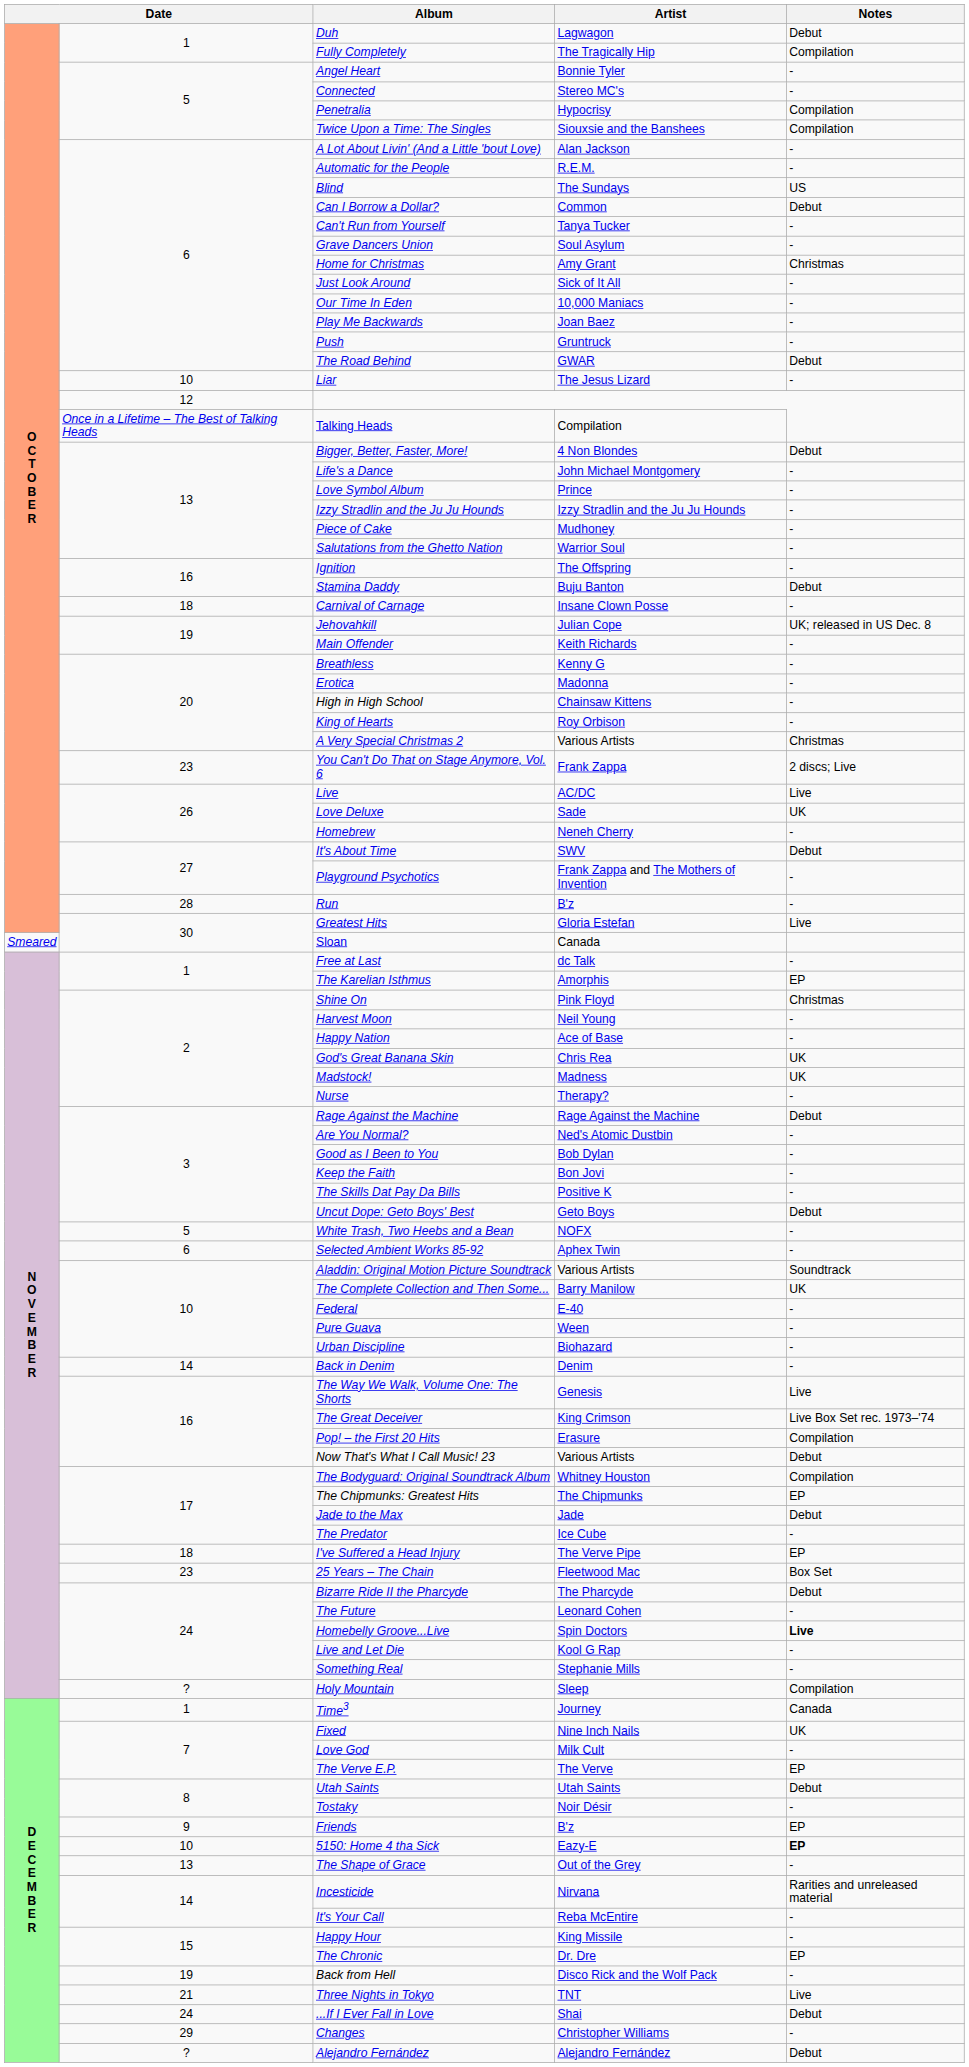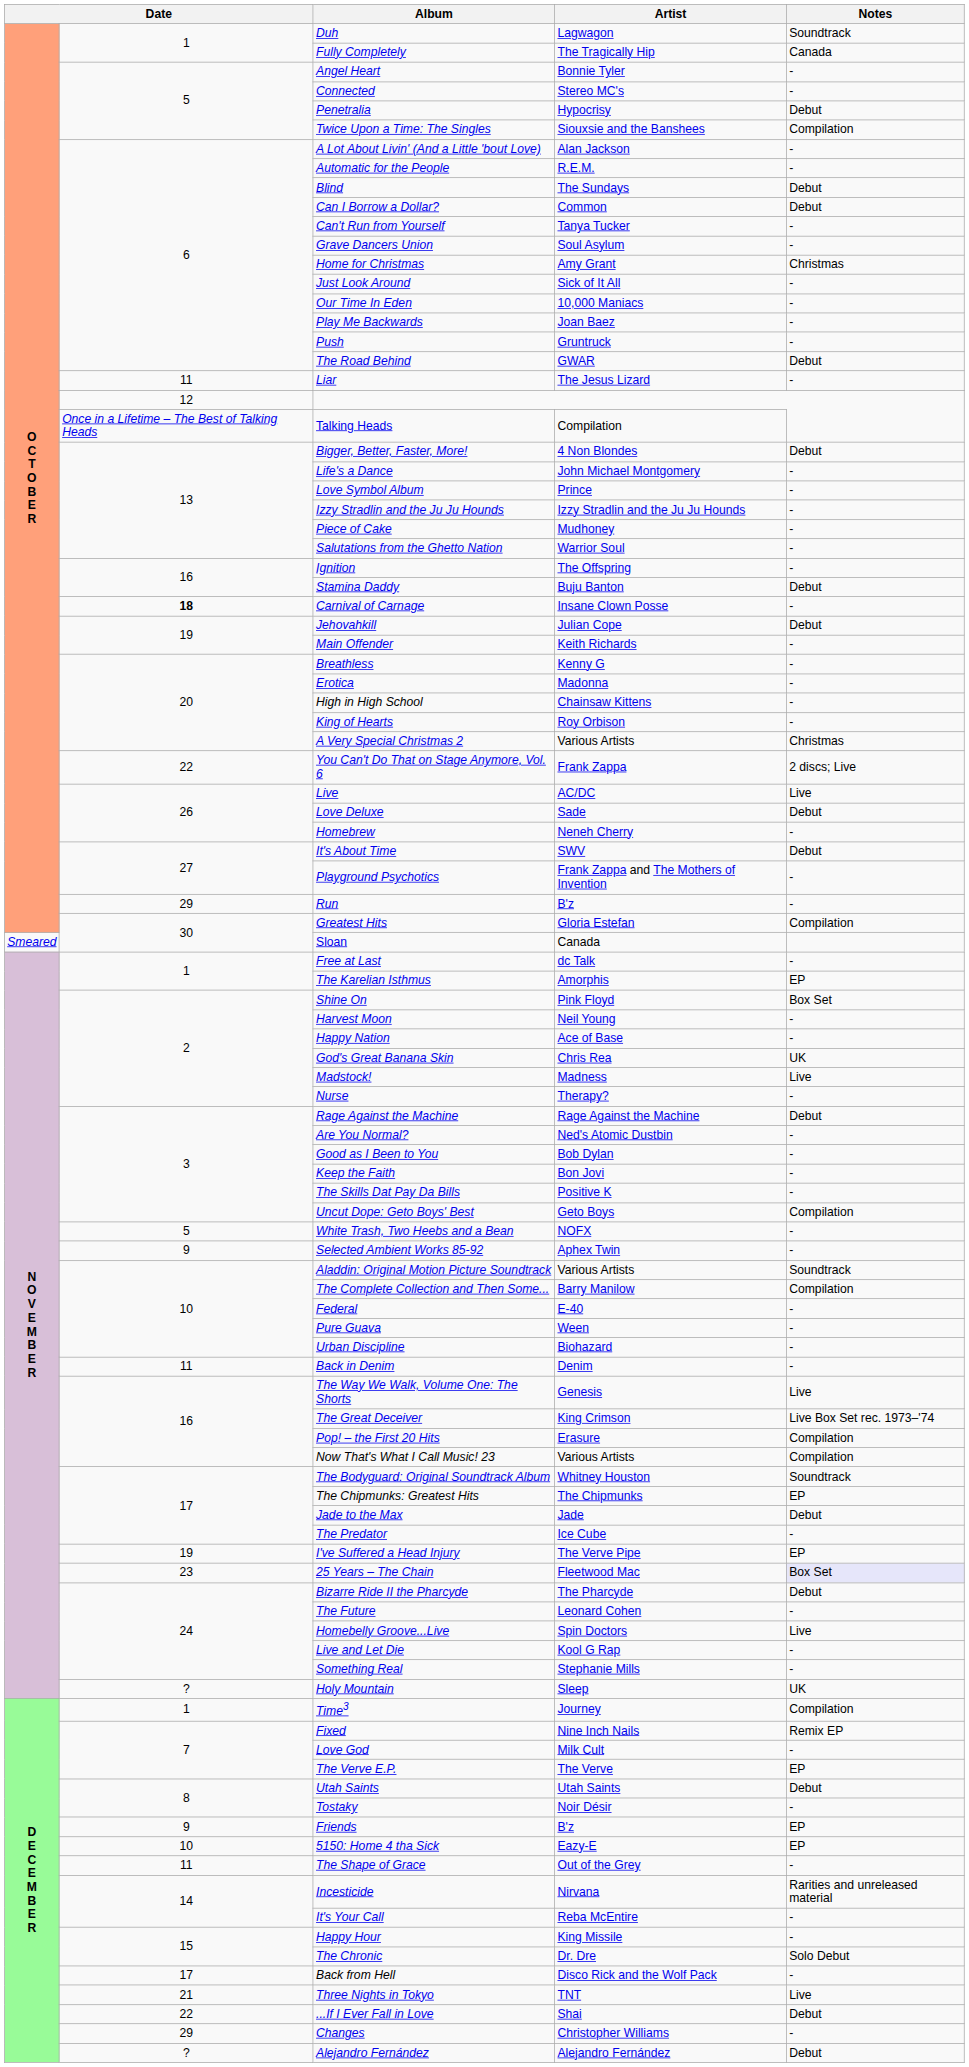Duh | Notes: Debut -> Soundtrack
Fully Completely | Notes: Compilation -> Canada
Penetralia | Notes: Compilation -> Debut
Blind | Notes: US -> Debut
Liar | column 2: 10 -> 11
Carnival of Carnage | column 2: normal -> bold
Jehovahkill | Notes: UK; released in US Dec. 8 -> Debut
You Can't Do That on Stage Anymore, Vol. 6 | column 2: 23 -> 22
Love Deluxe | Notes: UK -> Debut
Run | column 2: 28 -> 29
Greatest Hits | Notes: Live -> Compilation
Shine On | Notes: Christmas -> Box Set
Madstock! | Notes: UK -> Live
Uncut Dope: Geto Boys' Best | Notes: Debut -> Compilation
Selected Ambient Works 85-92 | column 2: 6 -> 9
The Complete Collection and Then Some... | Notes: UK -> Compilation
Back in Denim | column 2: 14 -> 11
Now That's What I Call Music! 23 | Notes: Debut -> Compilation
The Bodyguard: Original Soundtrack Album | Notes: Compilation -> Soundtrack
I've Suffered a Head Injury | column 2: 18 -> 19
25 Years – The Chain | Notes: no background -> lavender background
Homebelly Groove...Live | Notes: bold -> normal
Holy Mountain | Notes: Compilation -> UK
Time3 | Notes: Canada -> Compilation
Fixed | Notes: UK -> Remix EP
5150: Home 4 tha Sick | Notes: bold -> normal
The Shape of Grace | column 2: 13 -> 11
The Chronic | Notes: EP -> Solo Debut
Back from Hell | column 2: 19 -> 17
...If I Ever Fall in Love | column 2: 24 -> 22
